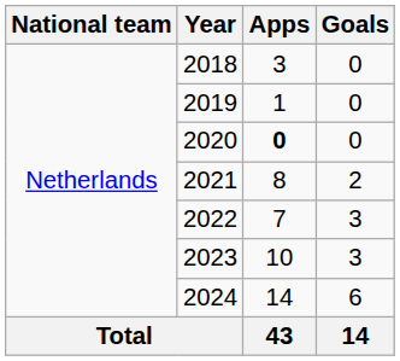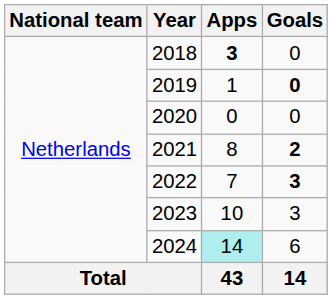2018 | Apps: normal -> bold
2019 | Goals: normal -> bold
2020 | Apps: bold -> normal
2021 | Goals: normal -> bold
2022 | Goals: normal -> bold
2024 | Apps: no background -> paleturquoise background
